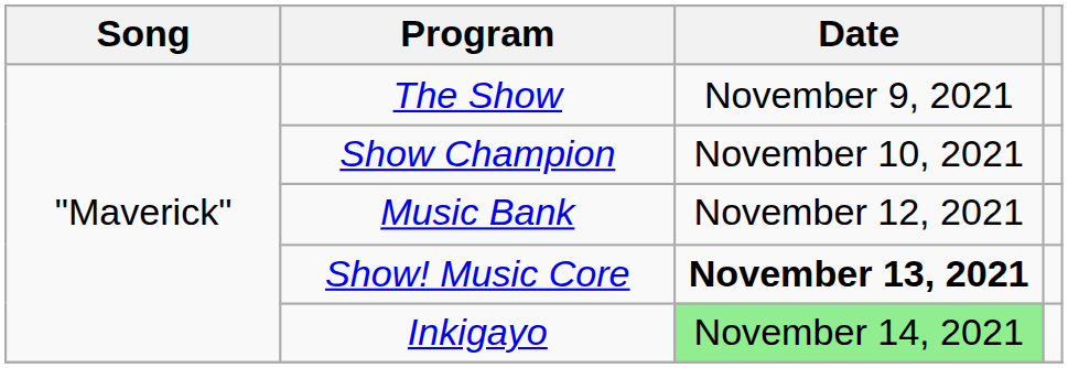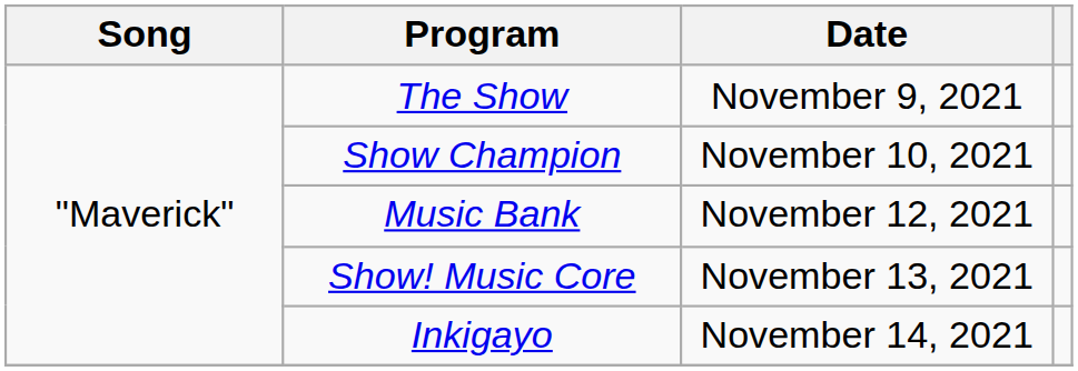Show! Music Core | Date: bold -> normal
Inkigayo | Date: lightgreen background -> no background
